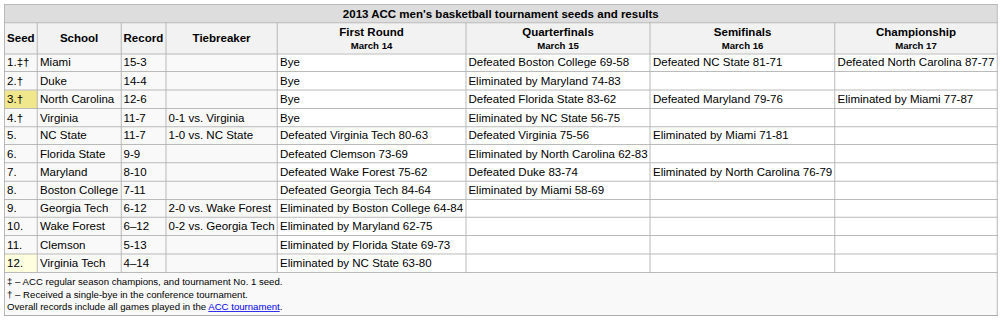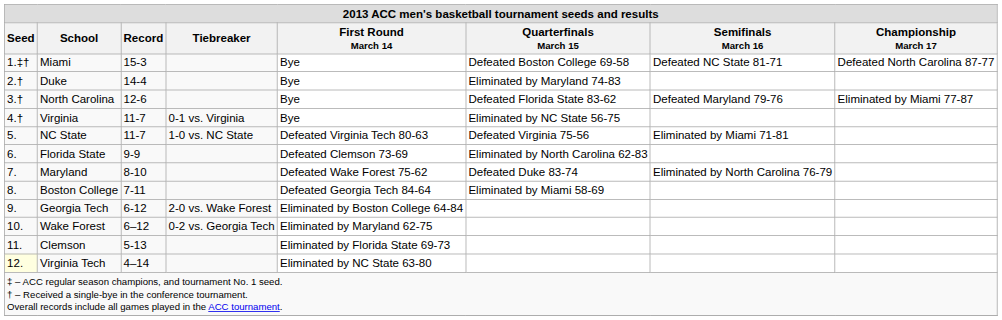North Carolina | Seed: khaki background -> no background
